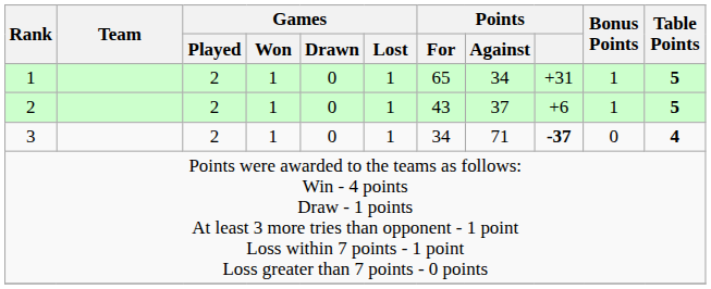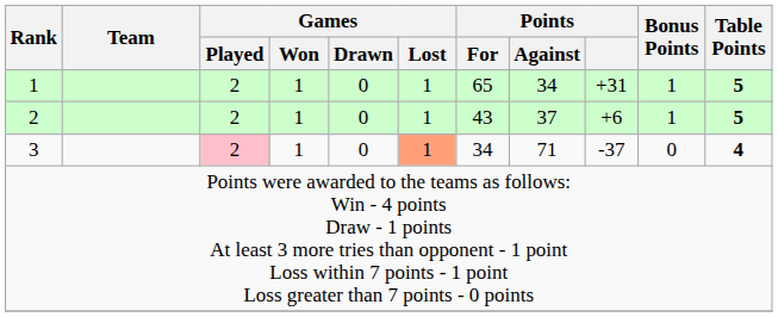3 | Games / Played: no background -> pink background
3 | Games / Lost: no background -> lightsalmon background
3 | Points: bold -> normal
